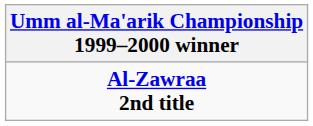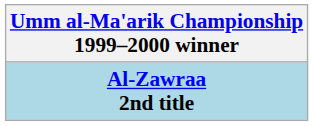row 2 | column 1: no background -> lightblue background
